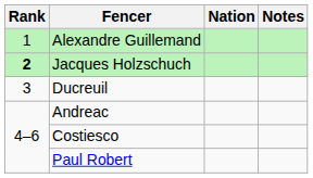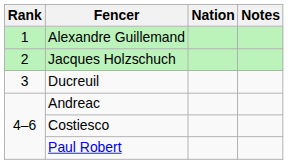Jacques Holzschuch | Rank: bold -> normal
